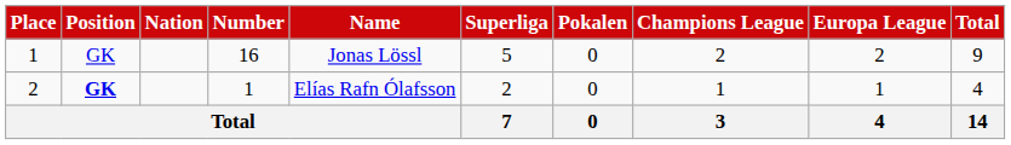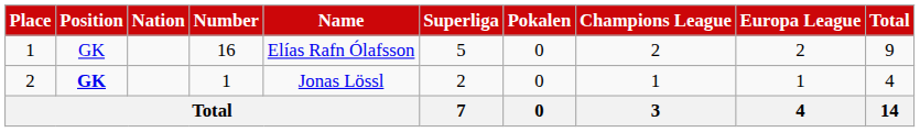row 2 | Name: Jonas Lössl -> Elías Rafn Ólafsson
row 3 | Name: Elías Rafn Ólafsson -> Jonas Lössl
